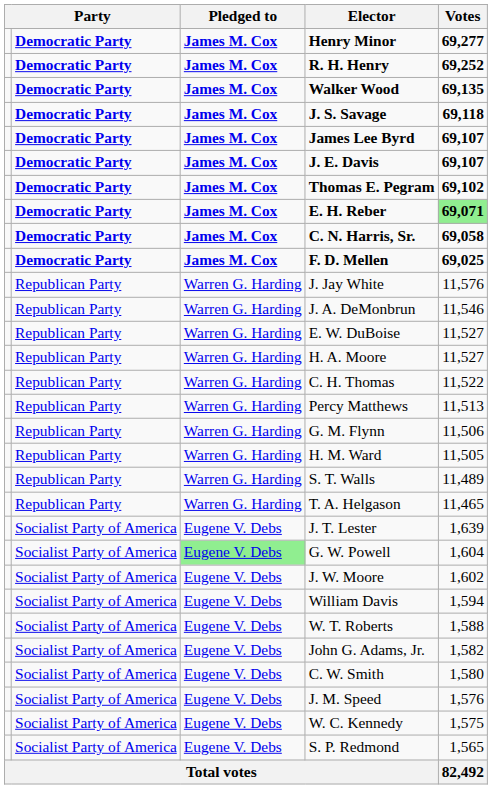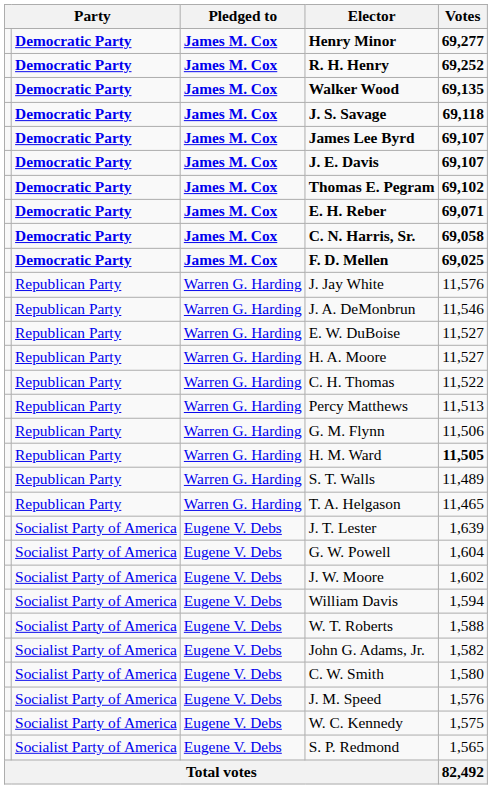E. H. Reber | Votes: lightgreen background -> no background
H. M. Ward | Votes: normal -> bold
G. W. Powell | Pledged to: lightgreen background -> no background
